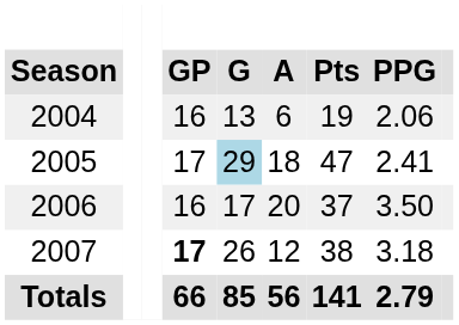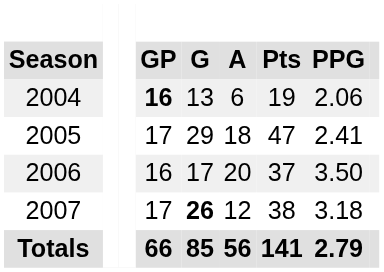2004 | GP: normal -> bold
2005 | G: lightblue background -> no background
2007 | GP: bold -> normal
2007 | G: normal -> bold
